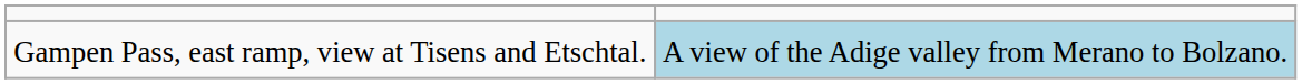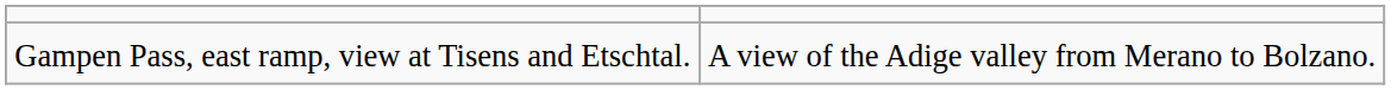Gampen Pass, east ramp, view at Tisens and Etschtal. | column 2: lightblue background -> no background
